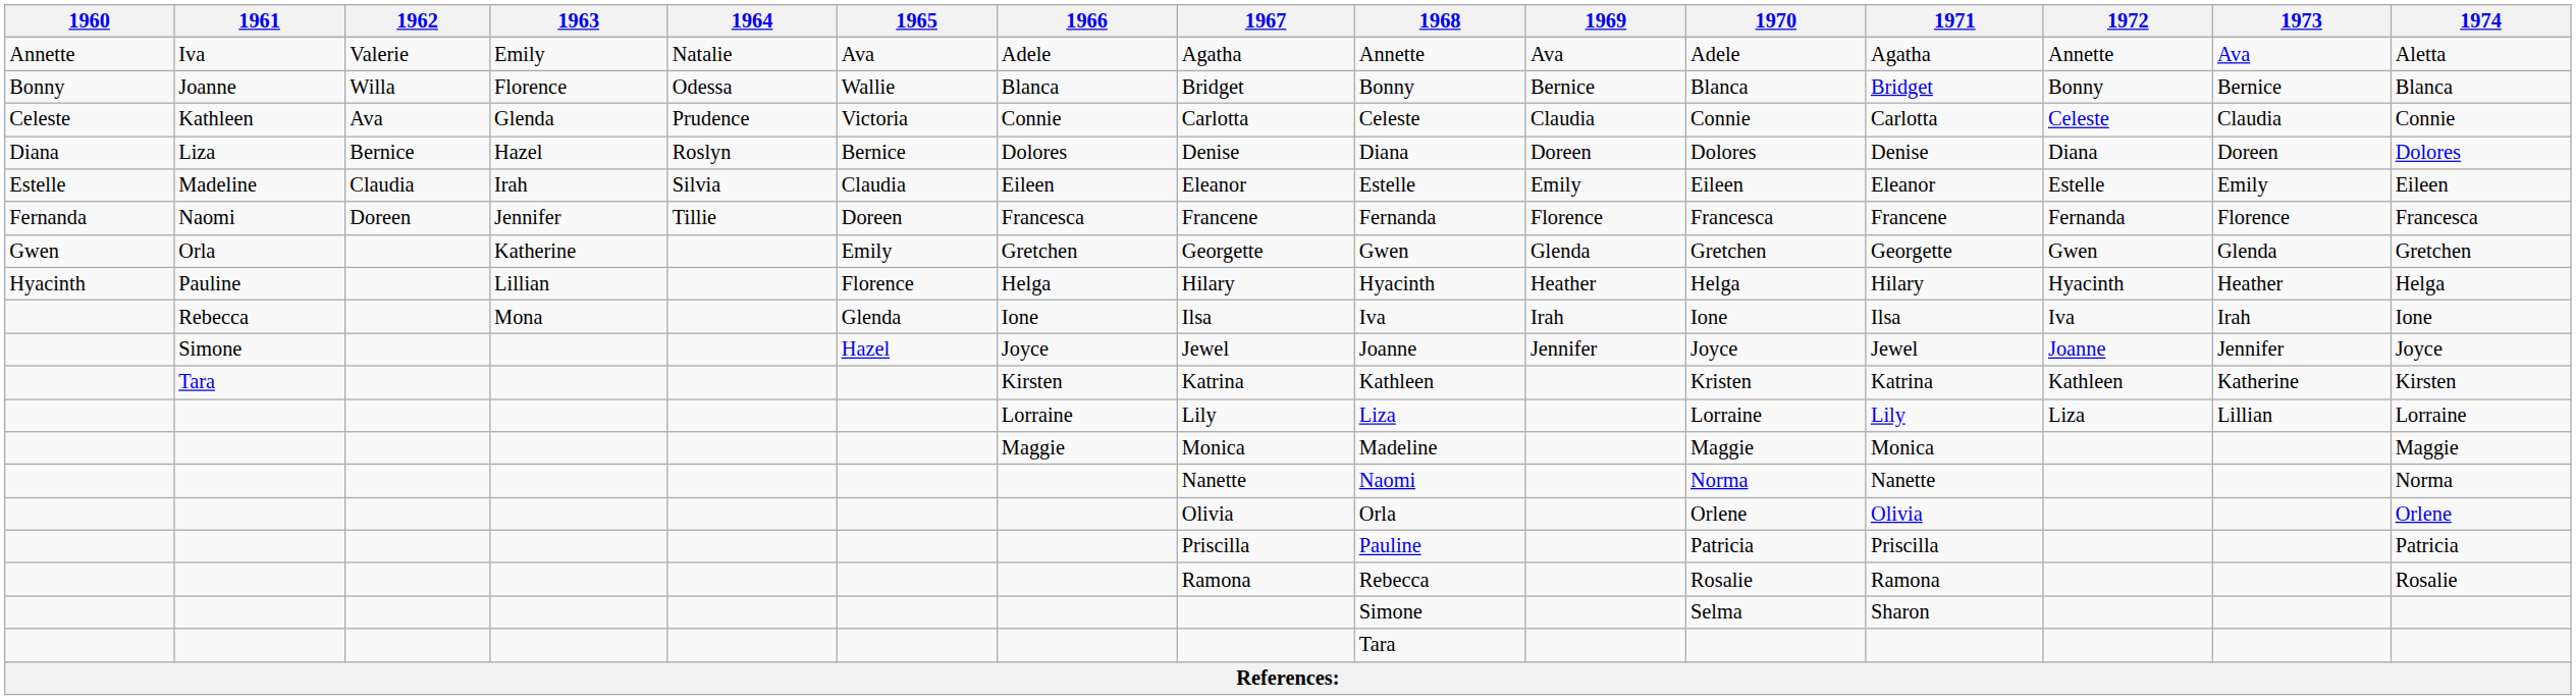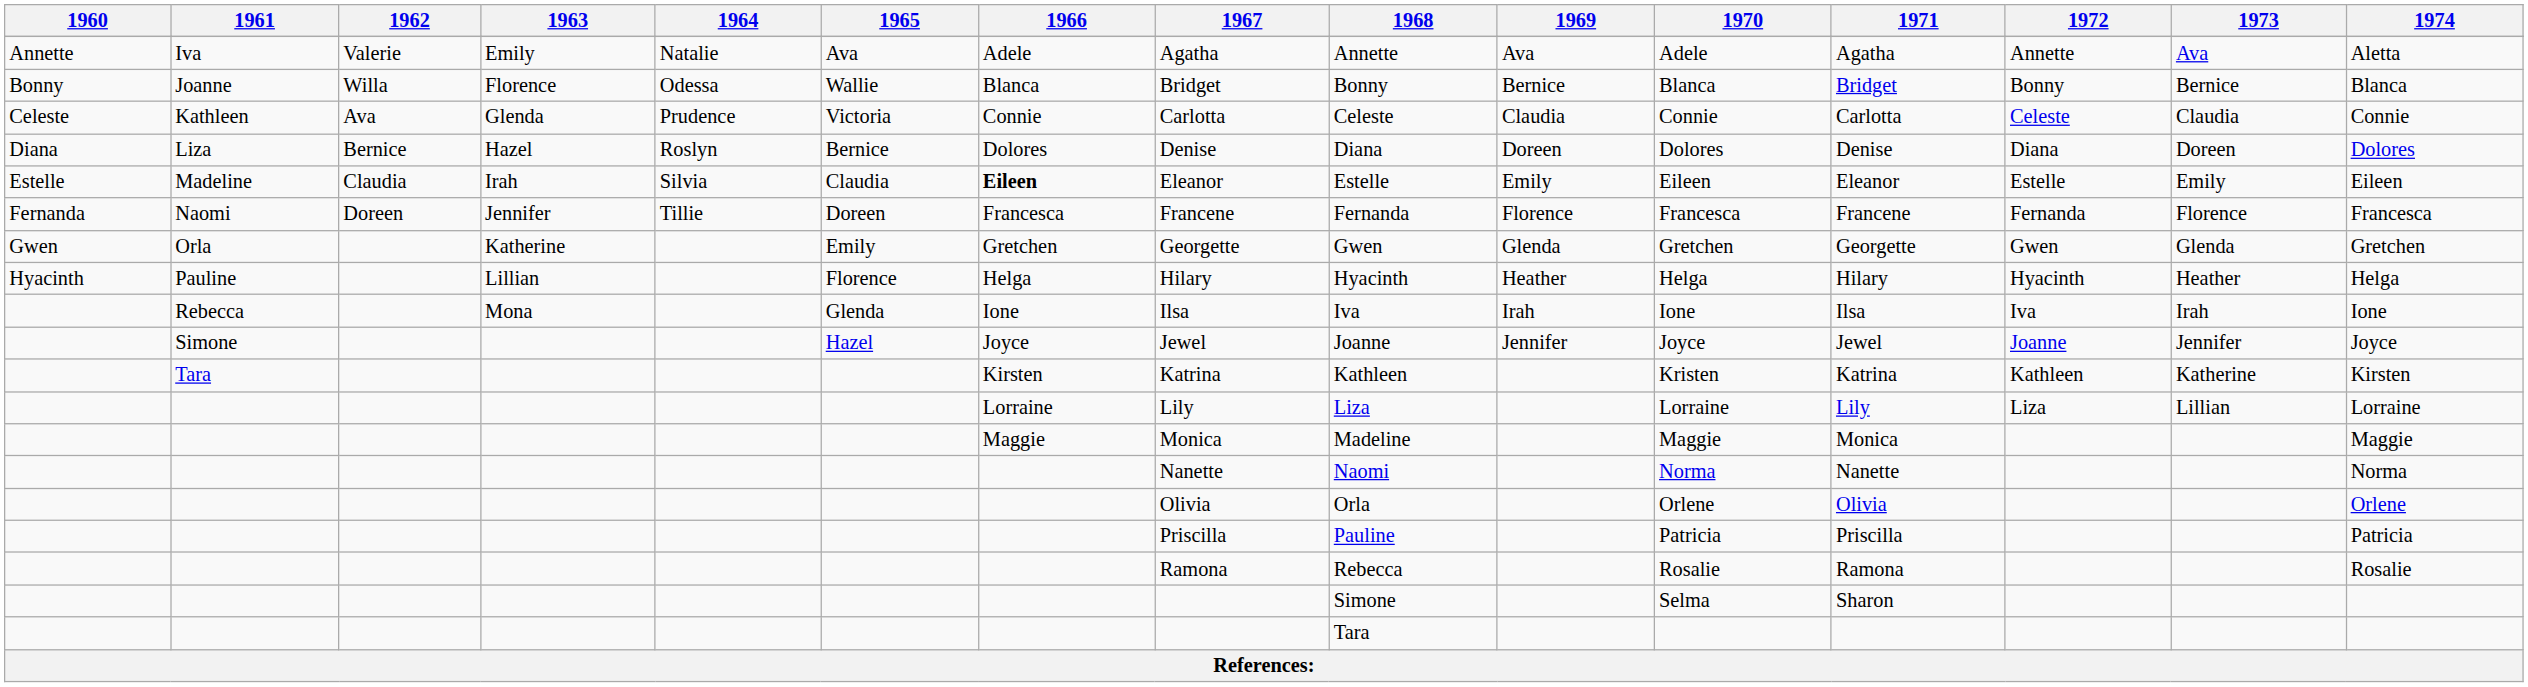row 6 | 1966: normal -> bold
